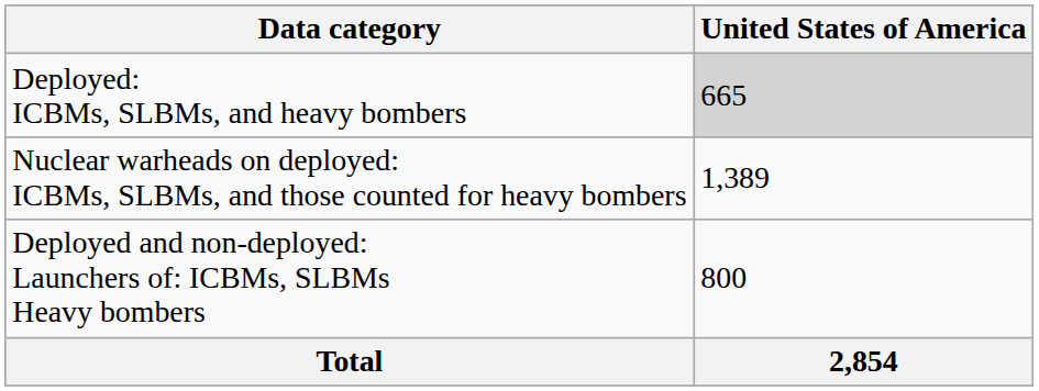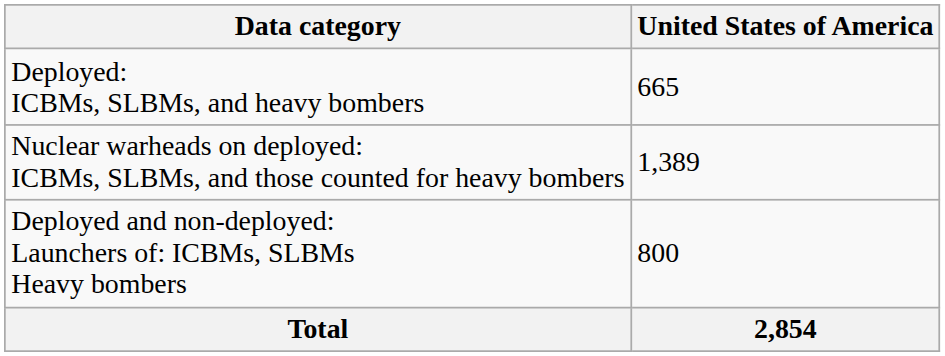Deployed: ICBMs, SLBMs, and heavy bombers | United States of America: lightgrey background -> no background
